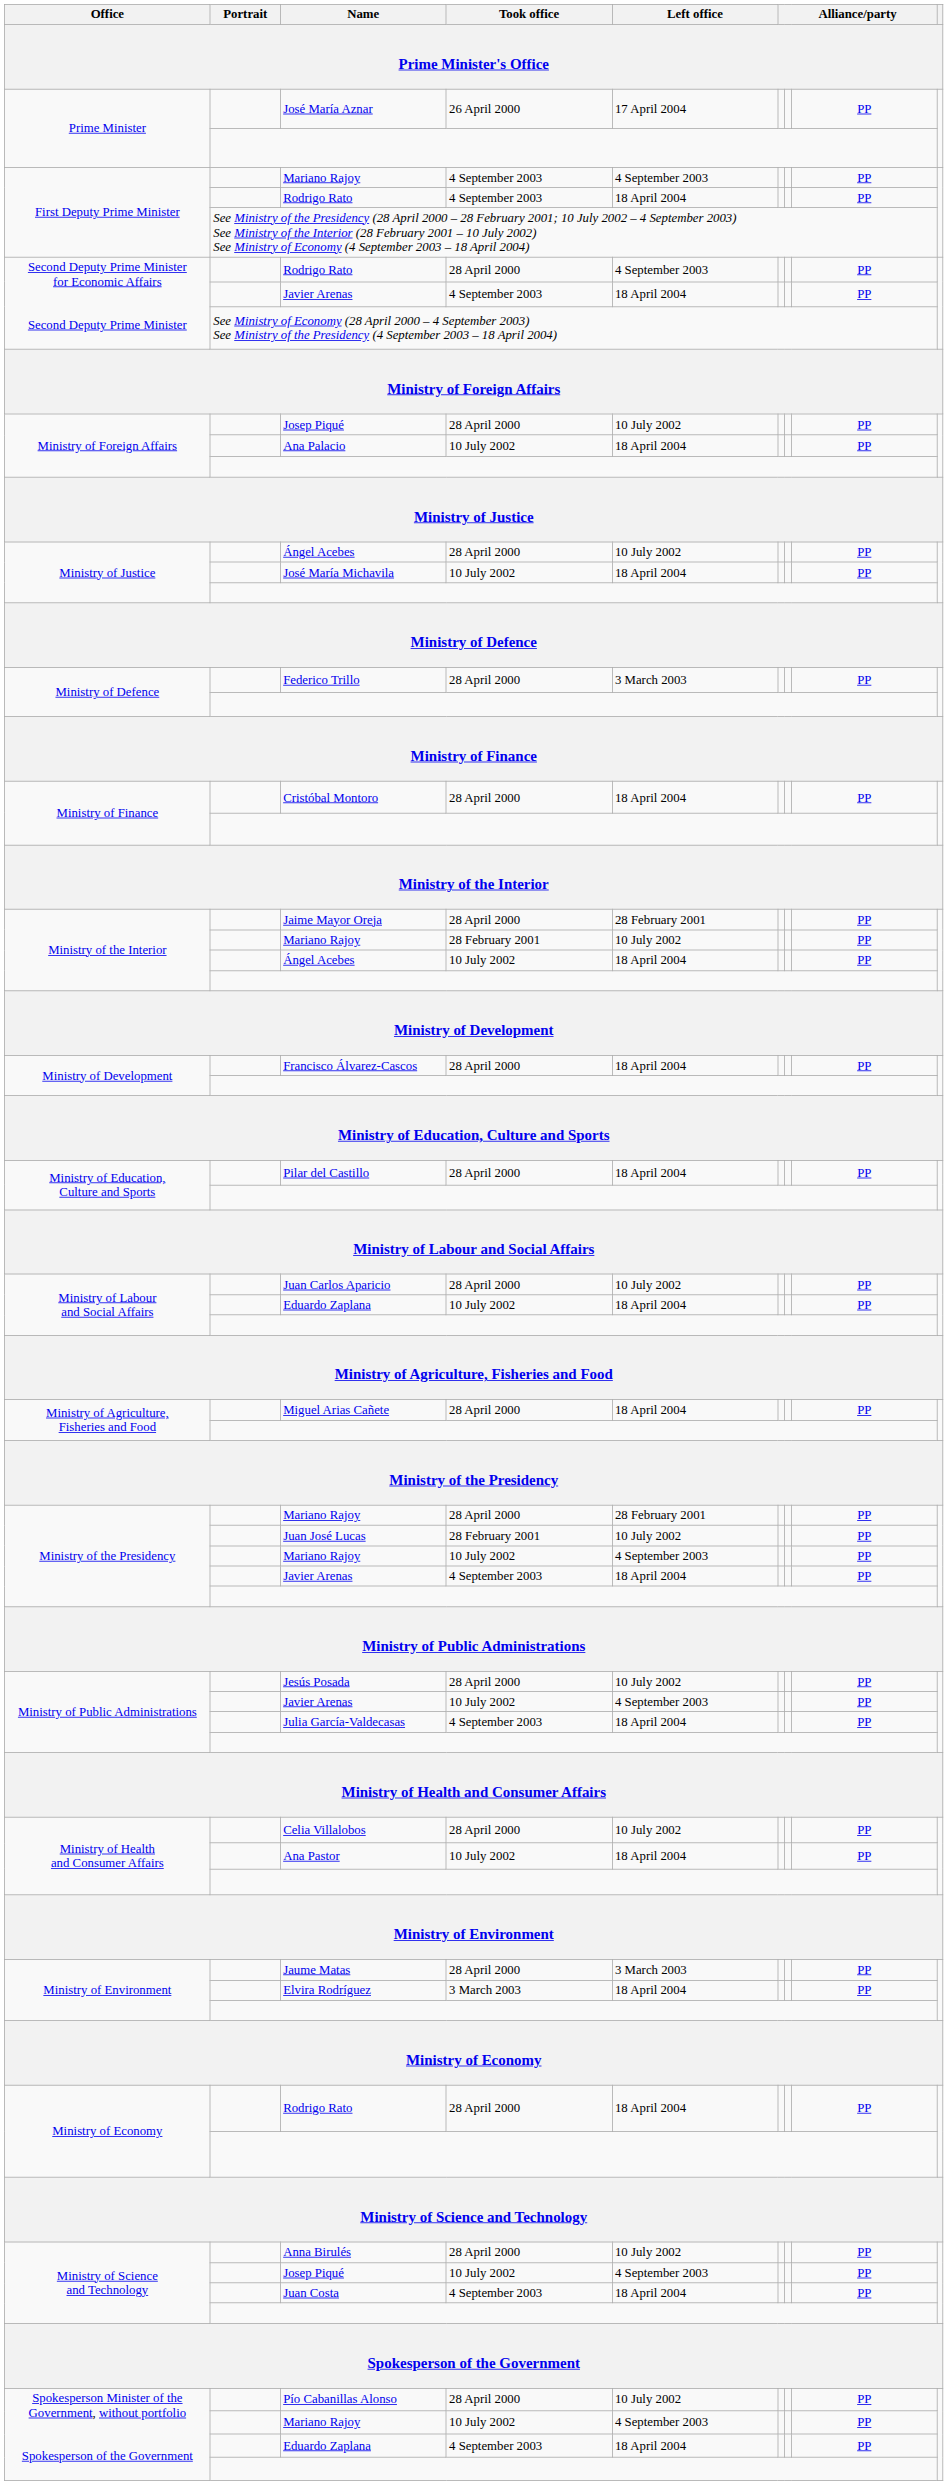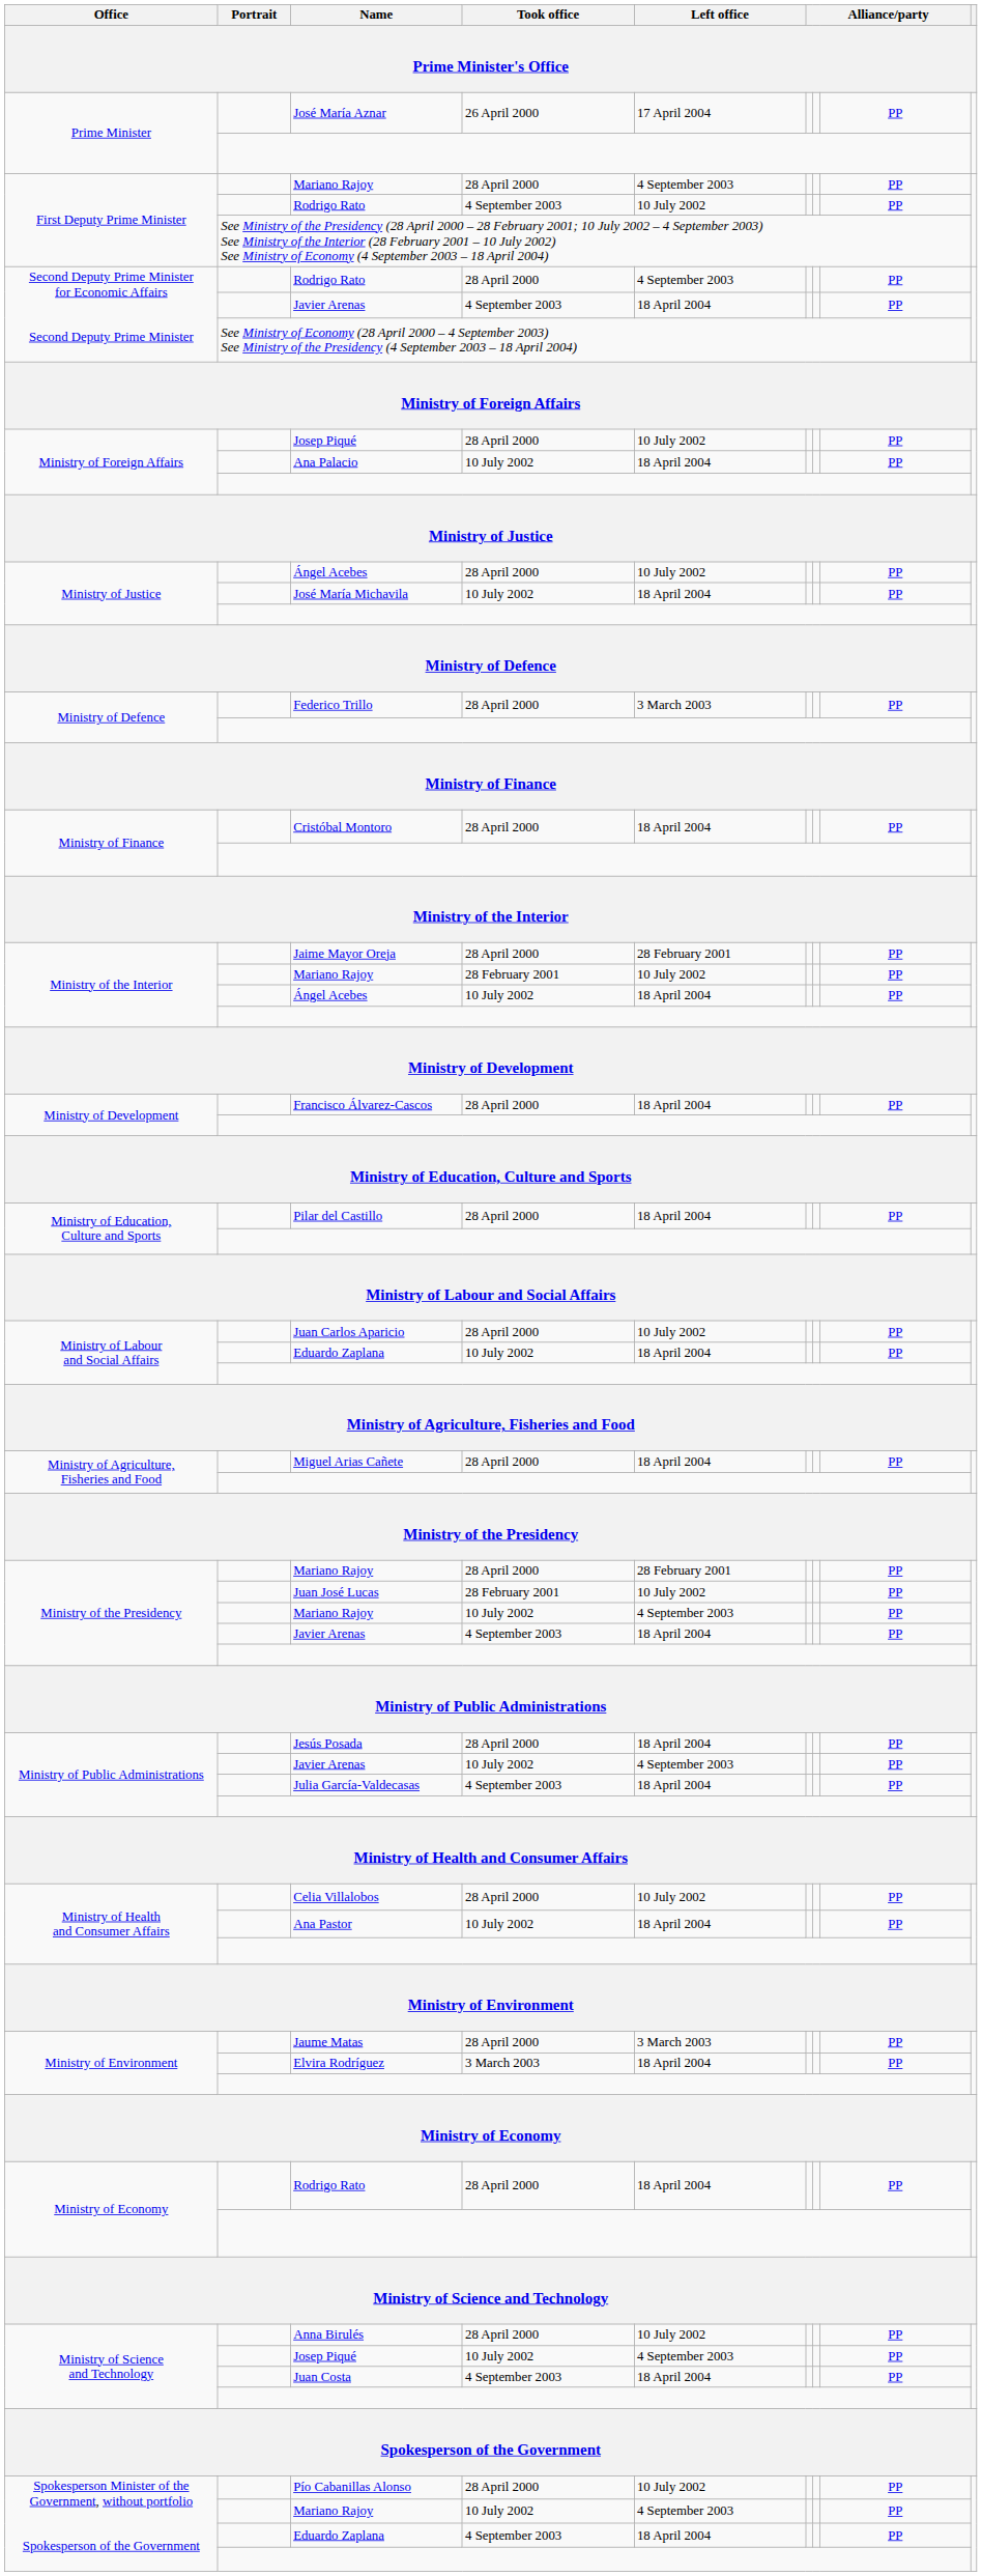First Deputy Prime Minister / Mariano Rajoy | Took office: 4 September 2003 -> 28 April 2000
First Deputy Prime Minister / Rodrigo Rato | Left office: 18 April 2004 -> 10 July 2002
Jesús Posada | Left office: 10 July 2002 -> 18 April 2004
